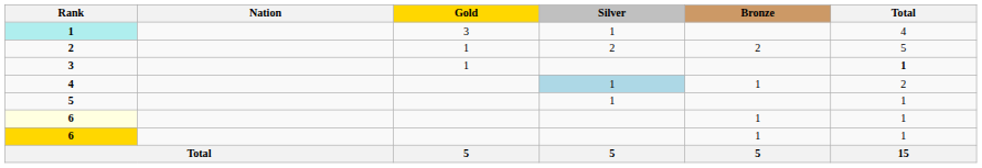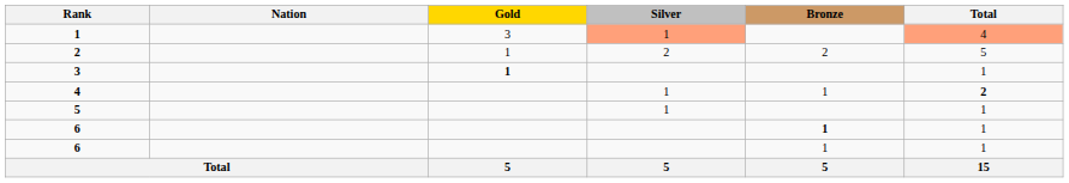row 2 | Rank: paleturquoise background -> no background
row 2 | Silver: no background -> lightsalmon background
row 2 | Total: no background -> lightsalmon background
row 4 | Gold: normal -> bold
row 4 | Total: bold -> normal
row 5 | Silver: lightblue background -> no background
row 5 | Total: normal -> bold
row 7 | Rank: lightyellow background -> no background
row 7 | Bronze: normal -> bold
row 8 | Rank: gold background -> no background
